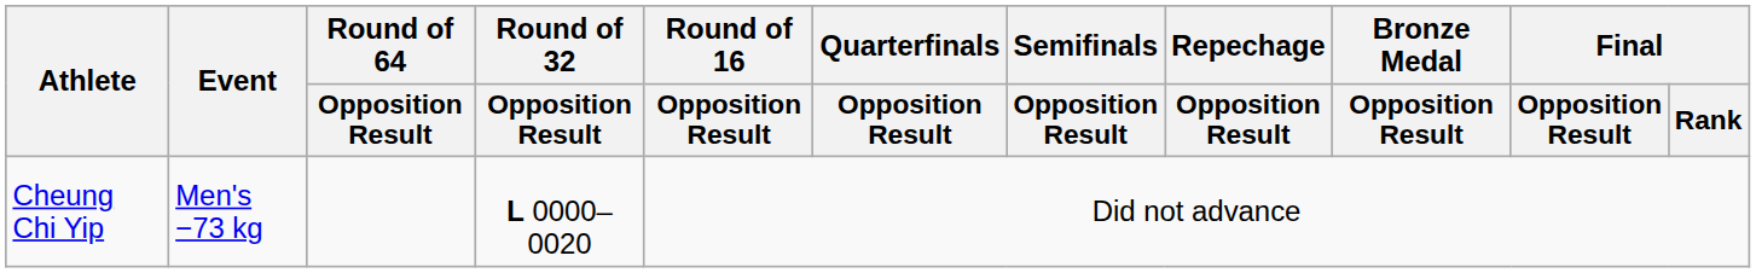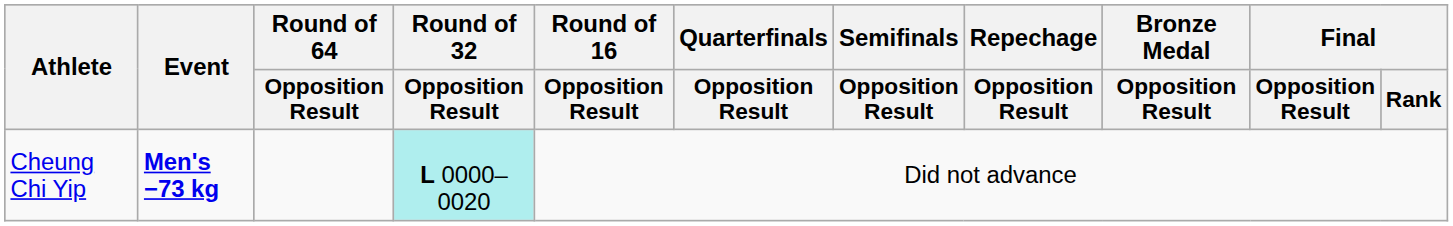Cheung Chi Yip | Event: normal -> bold
Cheung Chi Yip | Round of 32 / Opposition Result: no background -> paleturquoise background
